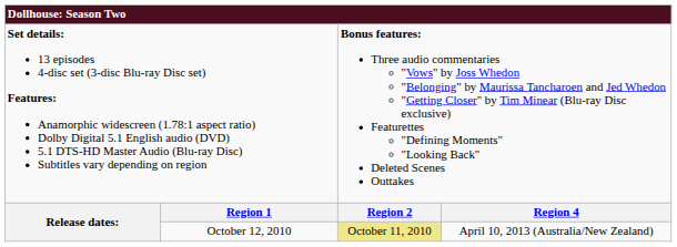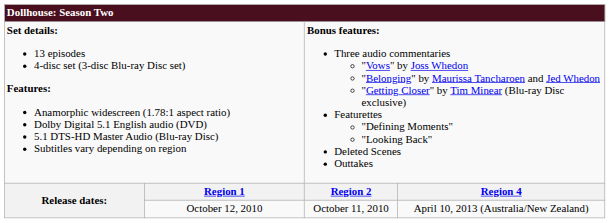Release dates: / October 12, 2010 | column 3: khaki background -> no background
